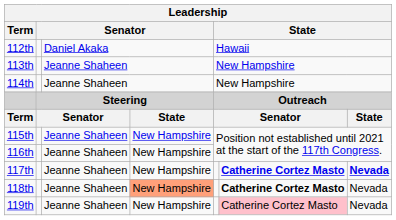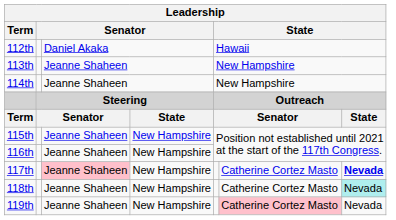117th | column 3: no background -> pink background
117th | column 6: bold -> normal
118th | column 4: lightsalmon background -> no background
118th | column 6: bold -> normal
118th | column 7: no background -> paleturquoise background
